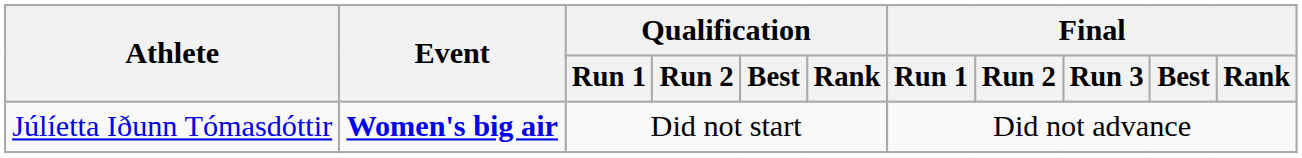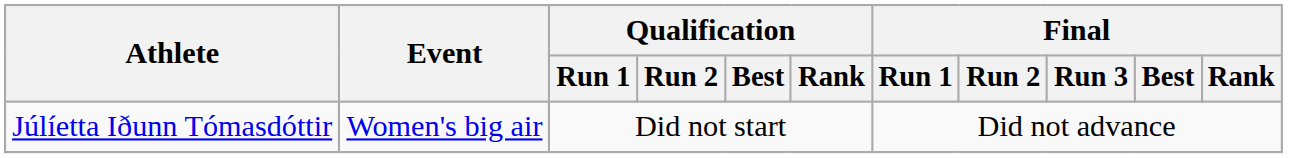Júlíetta Iðunn Tómasdóttir | Event: bold -> normal
